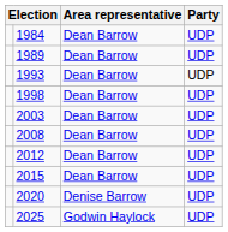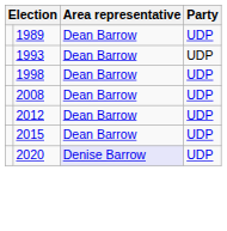- row: 1984 | Dean Barrow | UDP
- row: 2003 | Dean Barrow | UDP
2020 | Area representative: no background -> lavender background
- row: 2025 | Godwin Haylock | UDP
